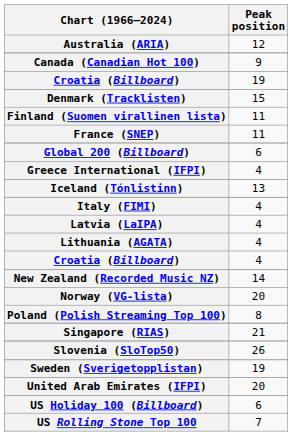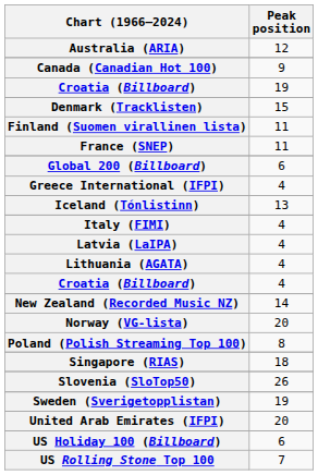row 18 | Peak position: 21 -> 18
